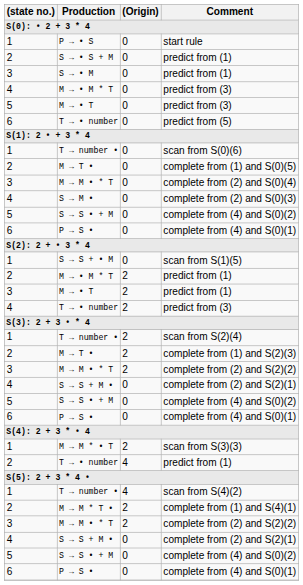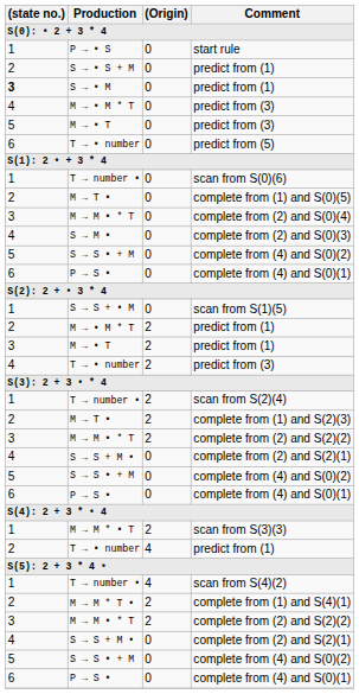S → • M / predict from (1) | (state no.): normal -> bold
